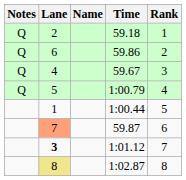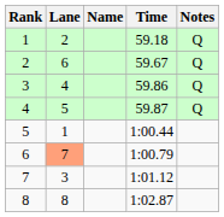columns swapped: Rank <-> Notes
row 3 | Time: 59.86 -> 59.67
row 4 | Time: 59.67 -> 59.86
row 5 | Time: 1:00.79 -> 59.87
row 7 | Time: 59.87 -> 1:00.79
row 8 | Lane: bold -> normal
row 9 | Lane: khaki background -> no background
